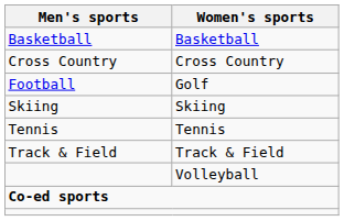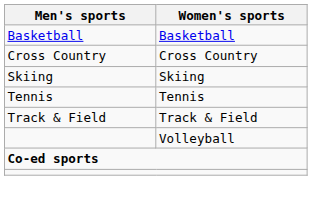- row: Football | Golf
